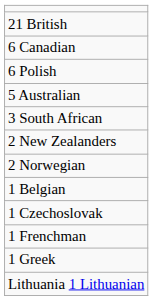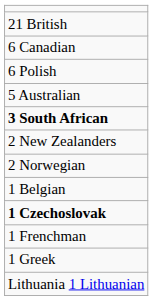row 6 | column 1: normal -> bold
row 10 | column 1: normal -> bold
